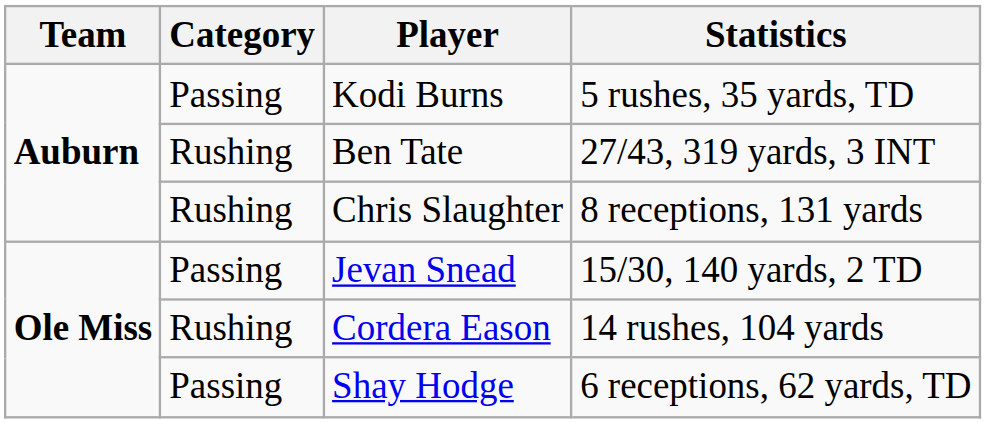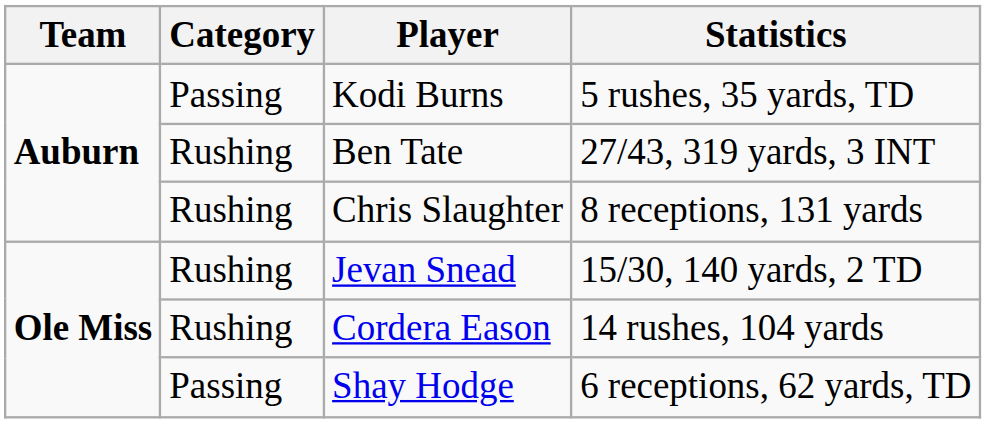Jevan Snead | Category: Passing -> Rushing
